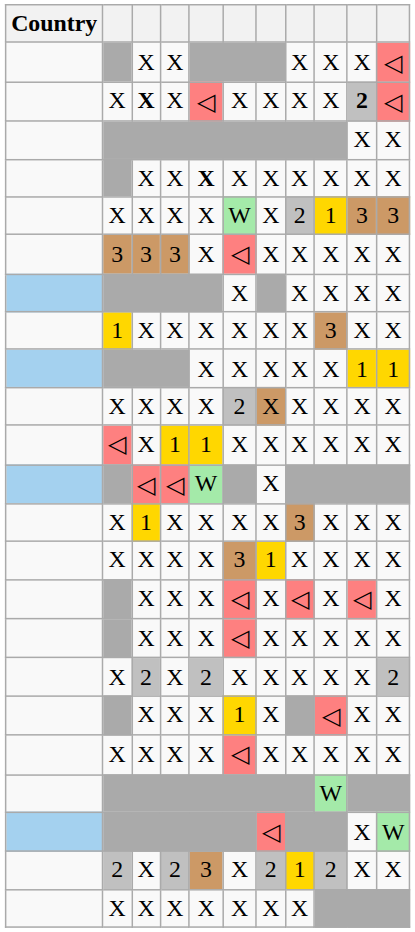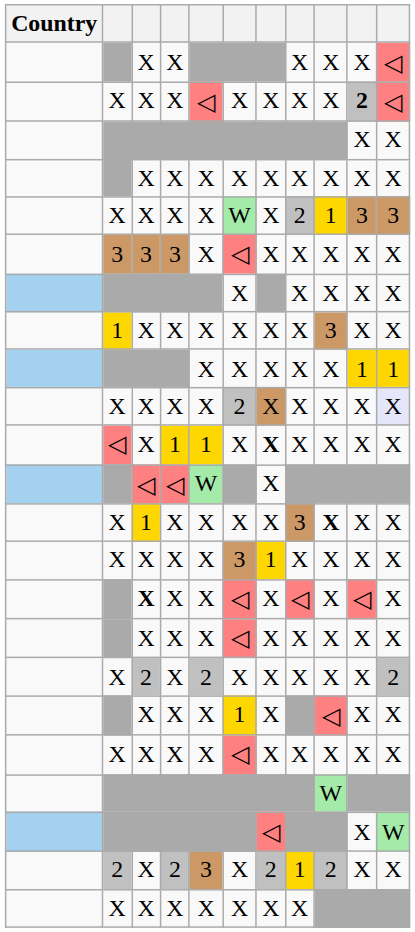row 3 | column 3: bold -> normal
row 5 | column 5: bold -> normal
row 11 | column 11: no background -> lavender background
row 12 | column 7: normal -> bold
row 14 | column 9: normal -> bold
row 16 | column 3: normal -> bold
